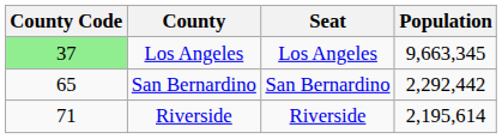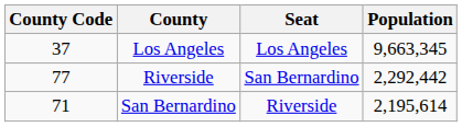row 2 | County Code: lightgreen background -> no background
row 3 | County Code: 65 -> 77
row 3 | County: San Bernardino -> Riverside
row 4 | County: Riverside -> San Bernardino
